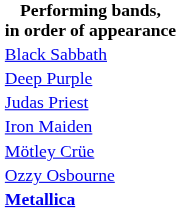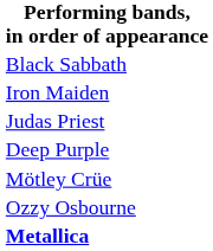row 3 | column 1: Deep Purple -> Iron Maiden
row 5 | column 1: Iron Maiden -> Deep Purple
